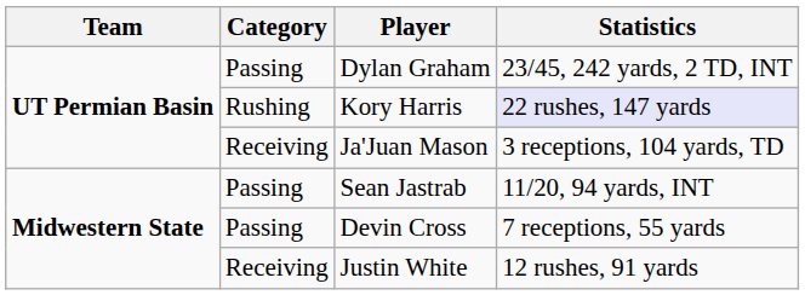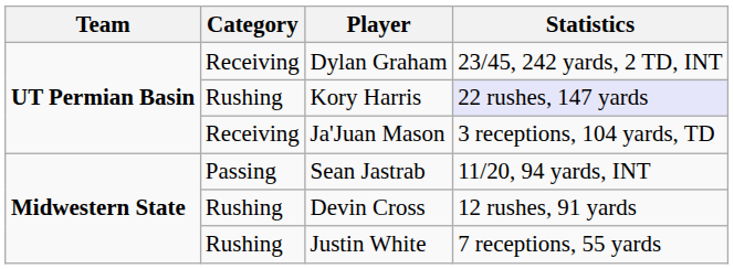Dylan Graham | Category: Passing -> Receiving
Devin Cross | Category: Passing -> Rushing
Devin Cross | Statistics: 7 receptions, 55 yards -> 12 rushes, 91 yards
Justin White | Category: Receiving -> Rushing
Justin White | Statistics: 12 rushes, 91 yards -> 7 receptions, 55 yards
